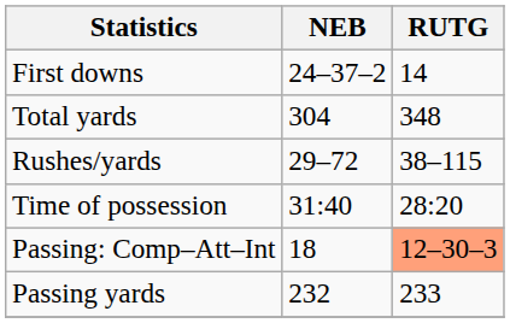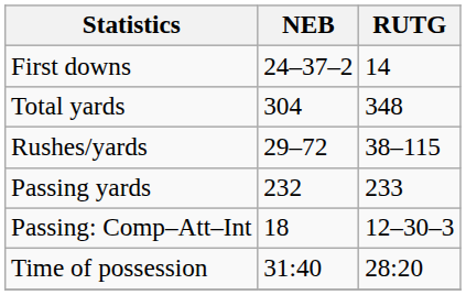rows swapped: Passing yards <-> Time of possession
Passing: Comp–Att–Int | RUTG: lightsalmon background -> no background
